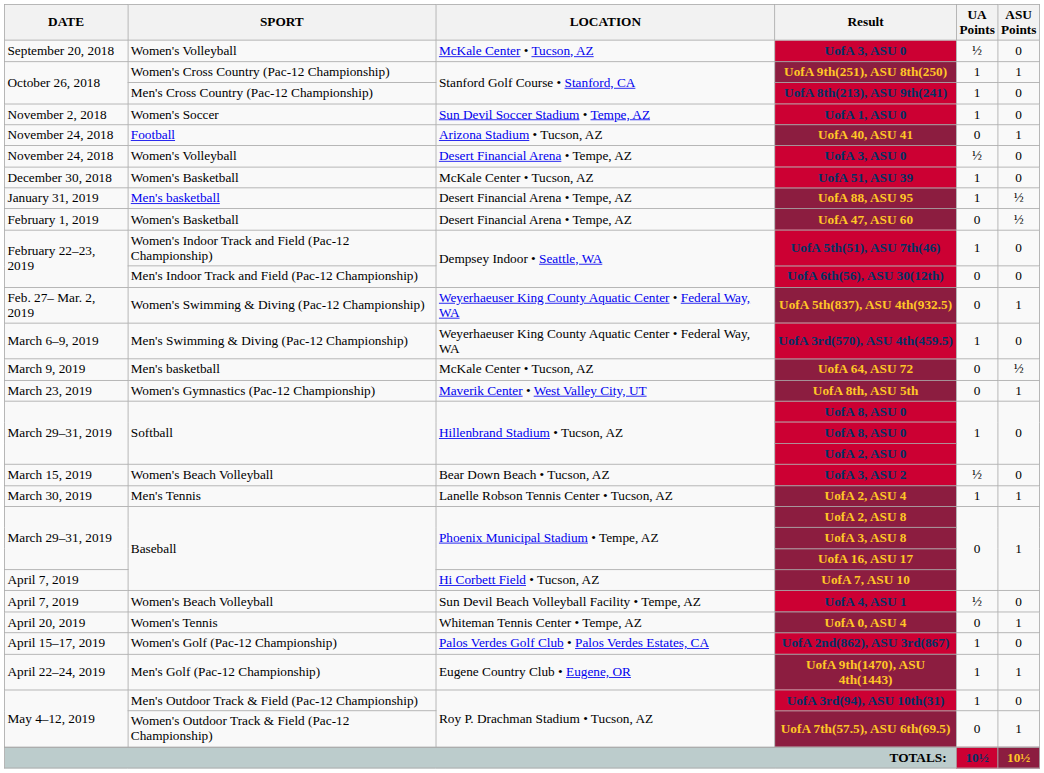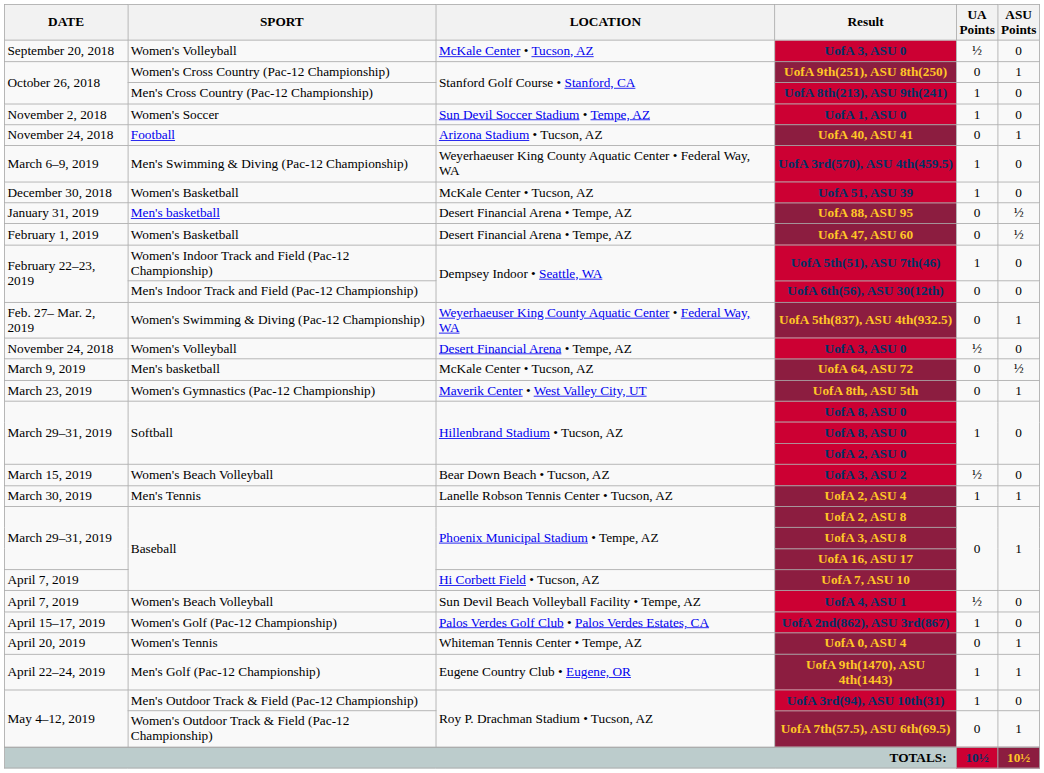UofA 9th(251), ASU 8th(250) | UA Points: 1 -> 0
rows swapped: November 24, 2018 / UofA 3, ASU 0 <-> UofA 3rd(570), ASU 4th(459.5)
UofA 88, ASU 95 | UA Points: 1 -> 0
rows swapped: UofA 2nd(862), ASU 3rd(867) <-> UofA 0, ASU 4
